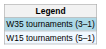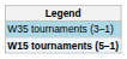row 3 | column 1: normal -> bold
